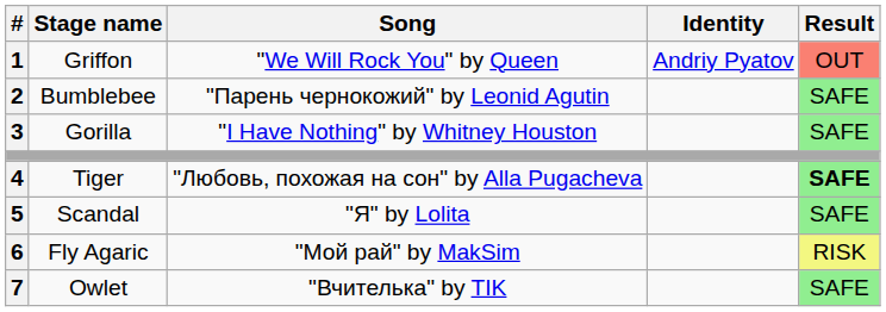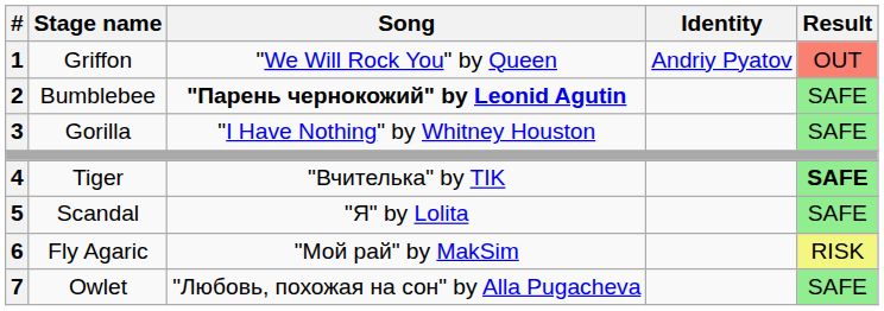Bumblebee | Song: normal -> bold
Tiger | Song: "Любовь, похожая на сон" by Alla Pugacheva -> "Вчителька" by TIK
Owlet | Song: "Вчителька" by TIK -> "Любовь, похожая на сон" by Alla Pugacheva
